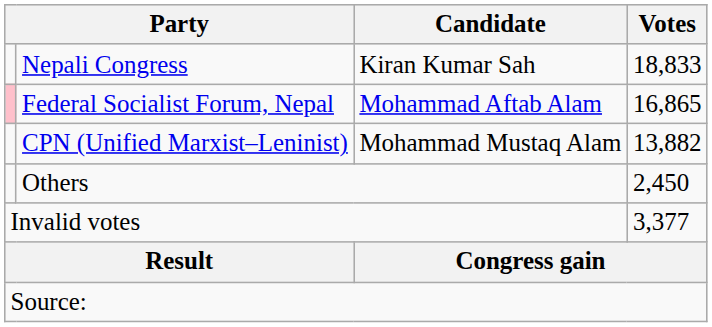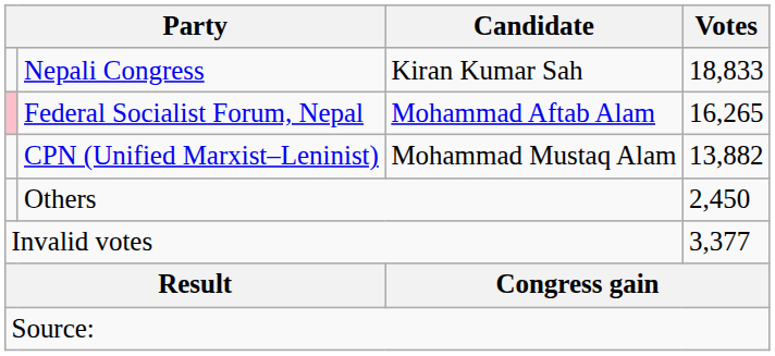Federal Socialist Forum, Nepal | Votes: 16,865 -> 16,265
